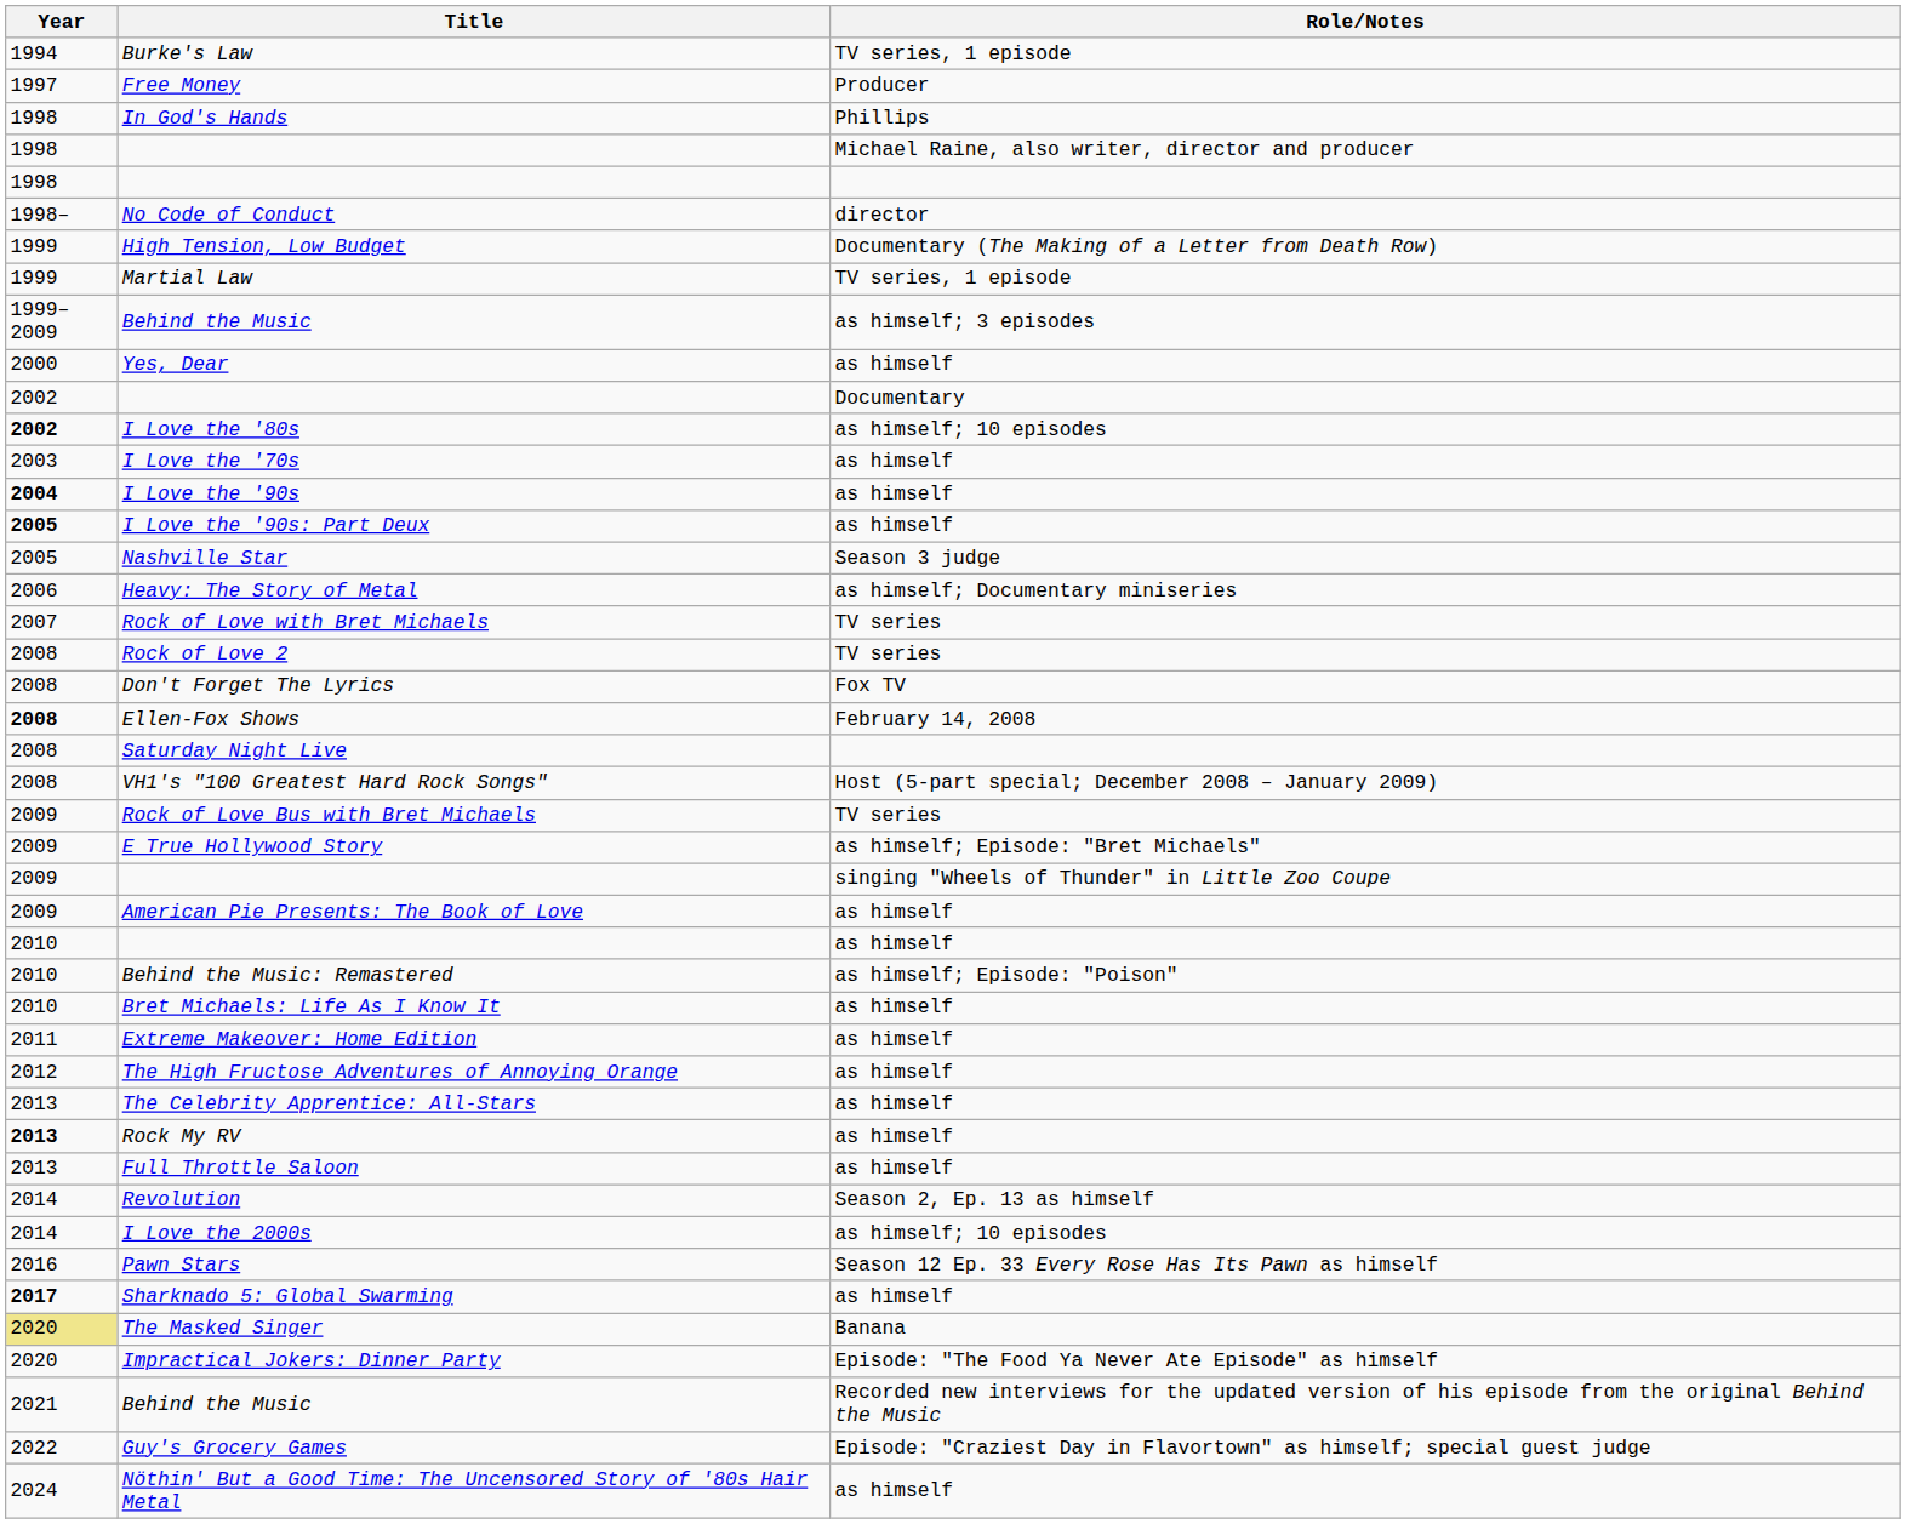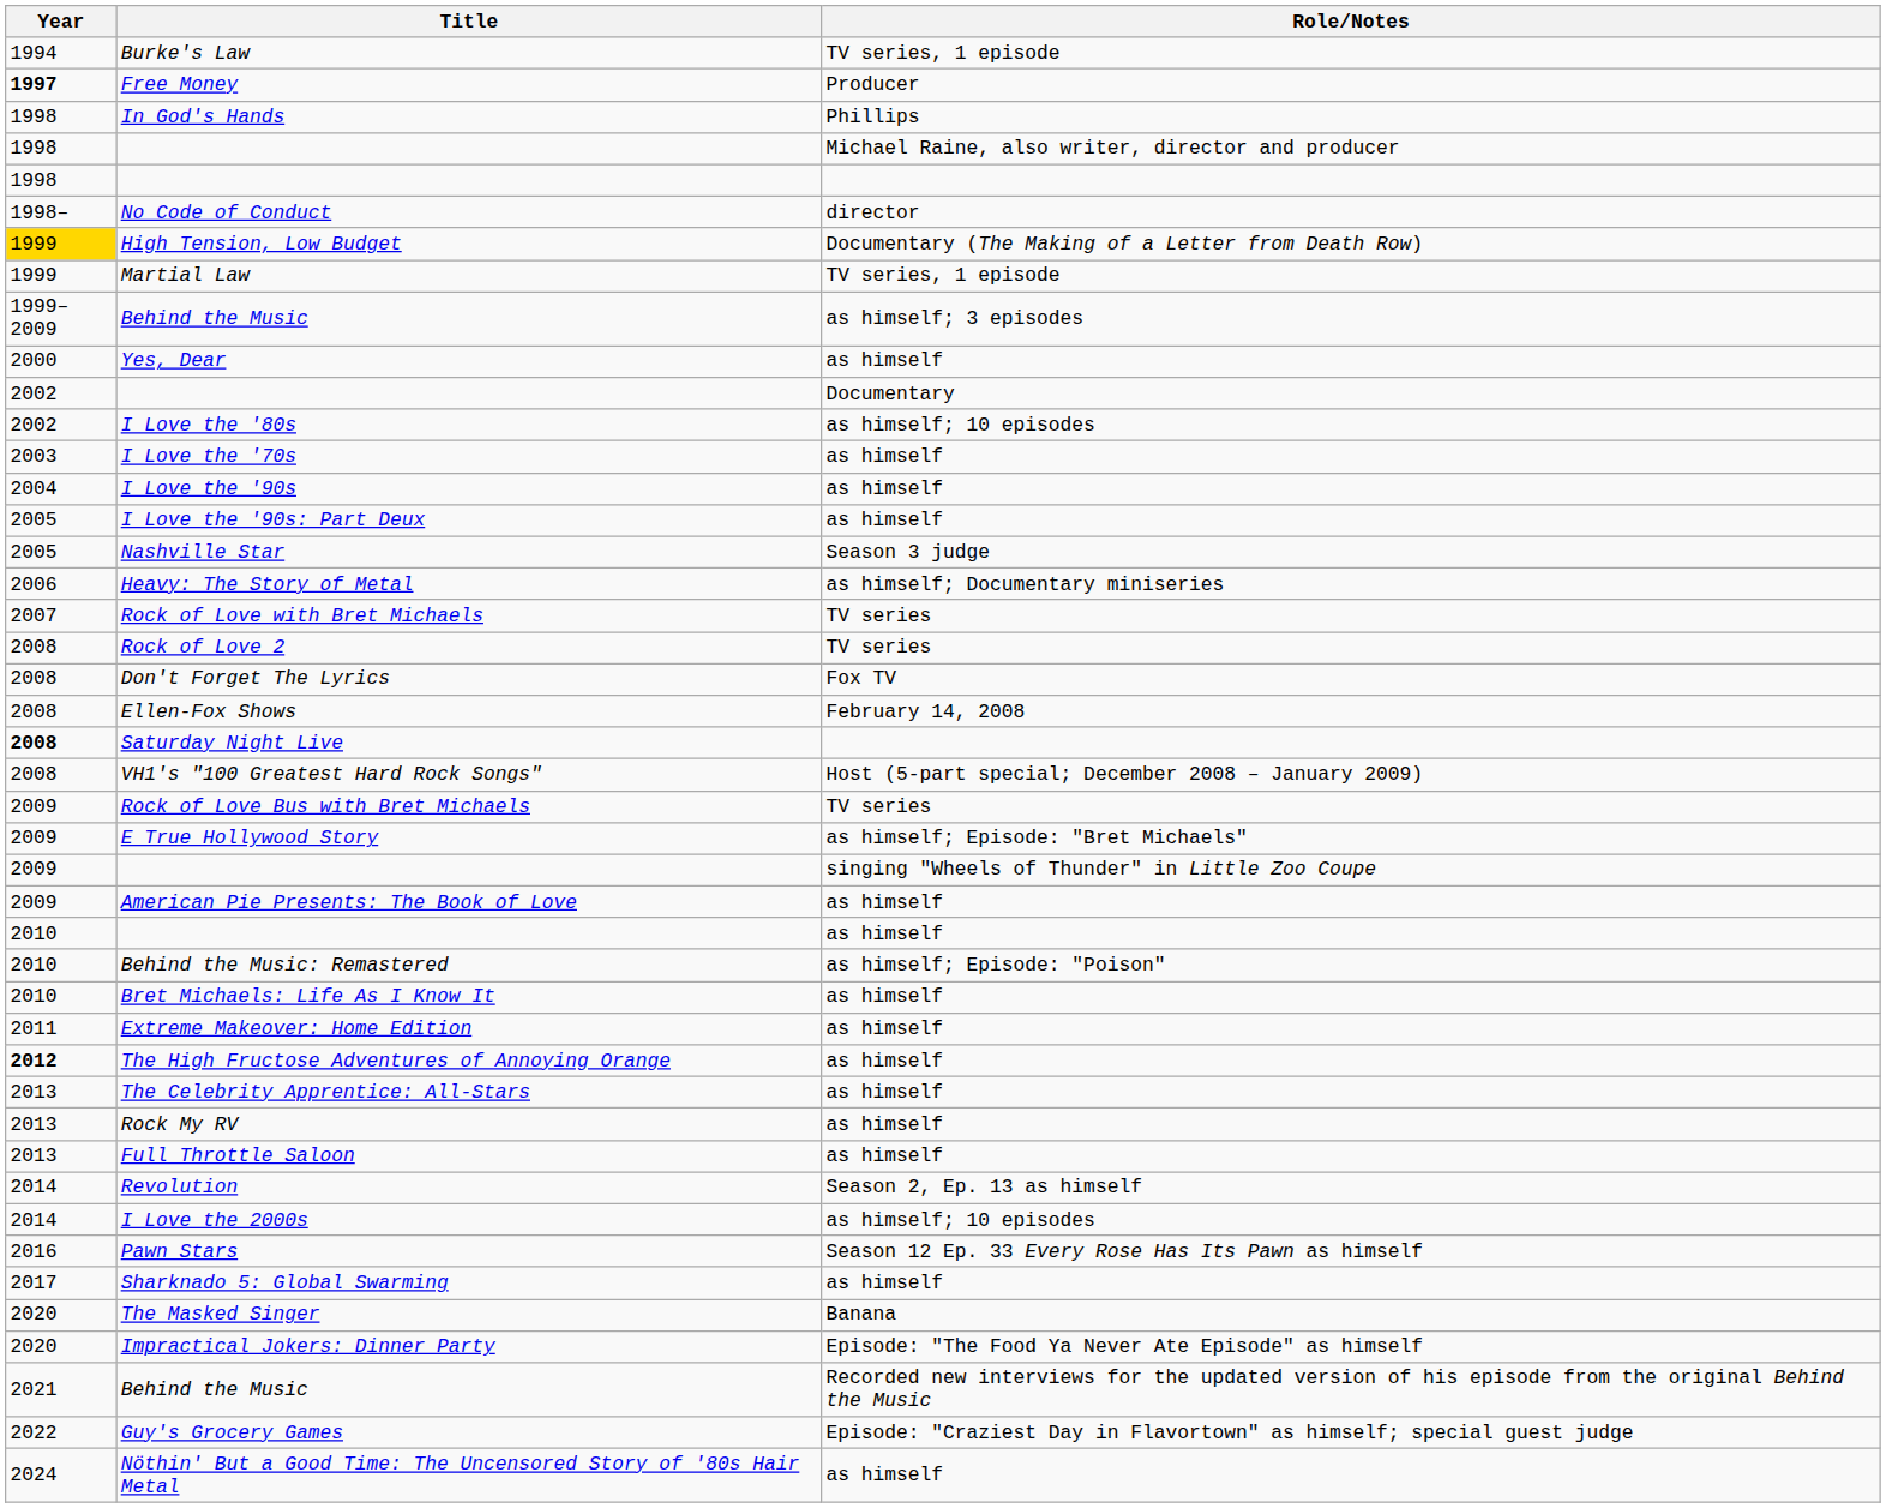Free Money | Year: normal -> bold
High Tension, Low Budget | Year: no background -> gold background
I Love the '80s | Year: bold -> normal
I Love the '90s | Year: bold -> normal
I Love the '90s: Part Deux | Year: bold -> normal
Ellen-Fox Shows | Year: bold -> normal
Saturday Night Live | Year: normal -> bold
The High Fructose Adventures of Annoying Orange | Year: normal -> bold
Rock My RV | Year: bold -> normal
Sharknado 5: Global Swarming | Year: bold -> normal
The Masked Singer | Year: khaki background -> no background
